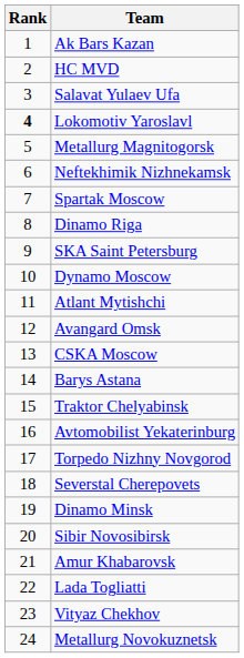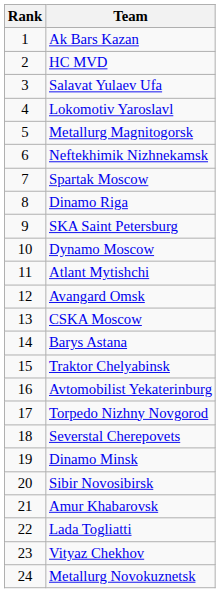Lokomotiv Yaroslavl | Rank: bold -> normal
